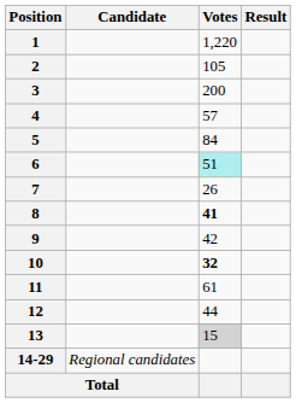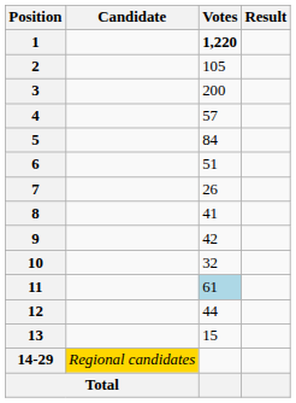1 | Votes: normal -> bold
6 | Votes: paleturquoise background -> no background
8 | Votes: bold -> normal
10 | Votes: bold -> normal
11 | Votes: no background -> lightblue background
13 | Votes: lightgrey background -> no background
14-29 | Candidate: no background -> gold background
